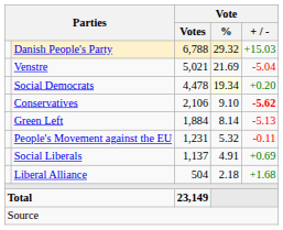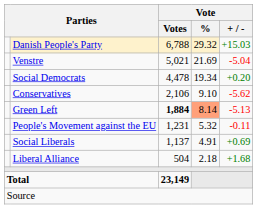Social Democrats | Vote / %: lightyellow background -> no background
Conservatives | Vote / + / -: bold -> normal
Green Left | Vote / Votes: normal -> bold
Green Left | Vote / %: no background -> lightsalmon background
